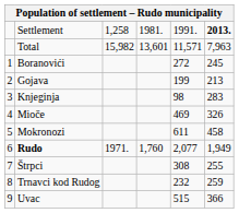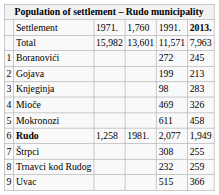Settlement | column 3: 1,258 -> 1971.
Settlement | column 4: 1981. -> 1,760
Rudo | column 3: 1971. -> 1,258
Rudo | column 4: 1,760 -> 1981.
